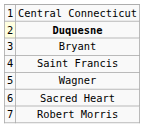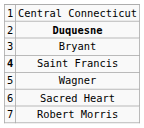Duquesne | column 1: lightyellow background -> no background
Saint Francis | column 1: normal -> bold
